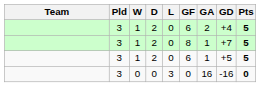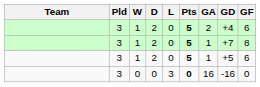columns swapped: GF <-> Pts
